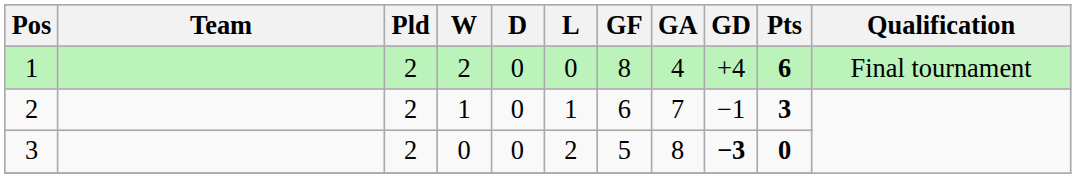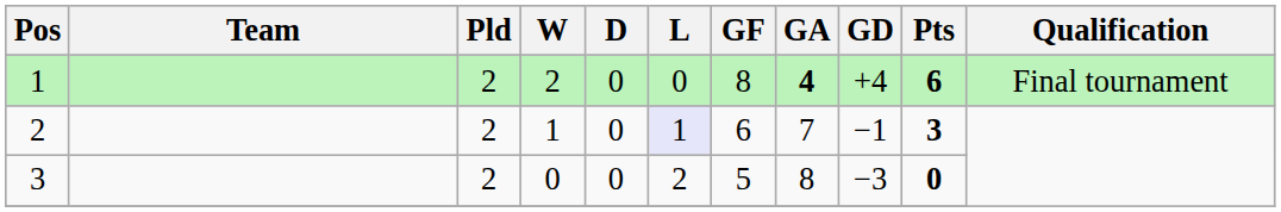row 2 | GA: normal -> bold
row 3 | L: no background -> lavender background
row 4 | GD: bold -> normal
